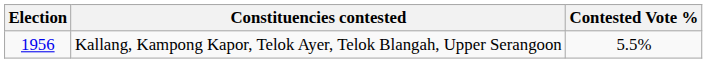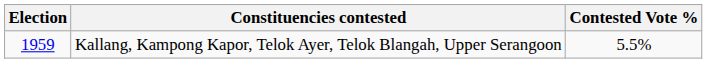row 2 | Election: 1956 -> 1959
